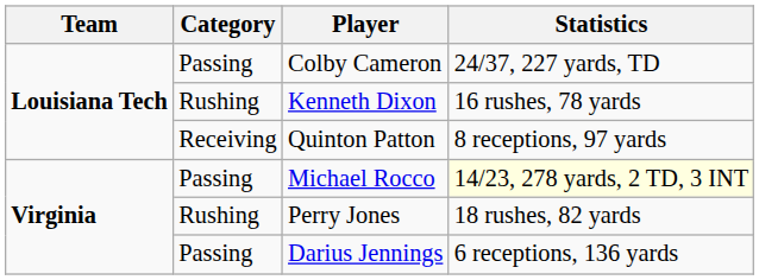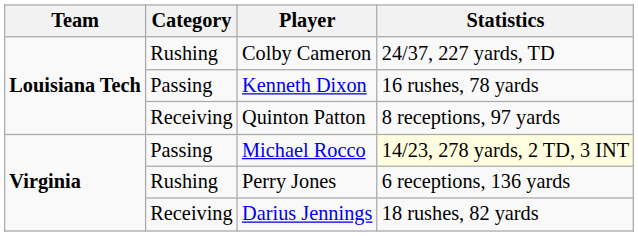Colby Cameron | Category: Passing -> Rushing
Kenneth Dixon | Category: Rushing -> Passing
Perry Jones | Statistics: 18 rushes, 82 yards -> 6 receptions, 136 yards
Darius Jennings | Category: Passing -> Receiving
Darius Jennings | Statistics: 6 receptions, 136 yards -> 18 rushes, 82 yards
